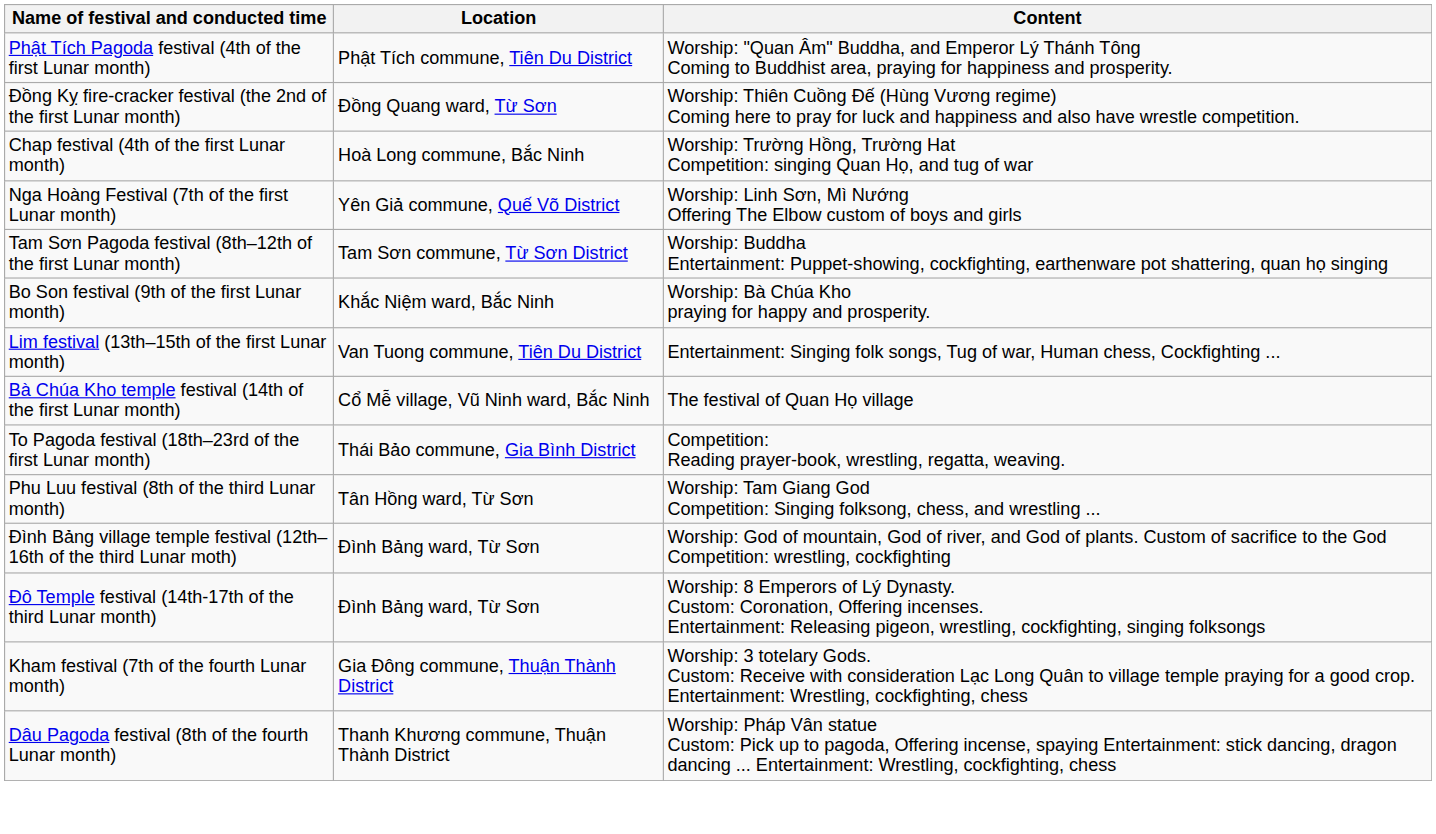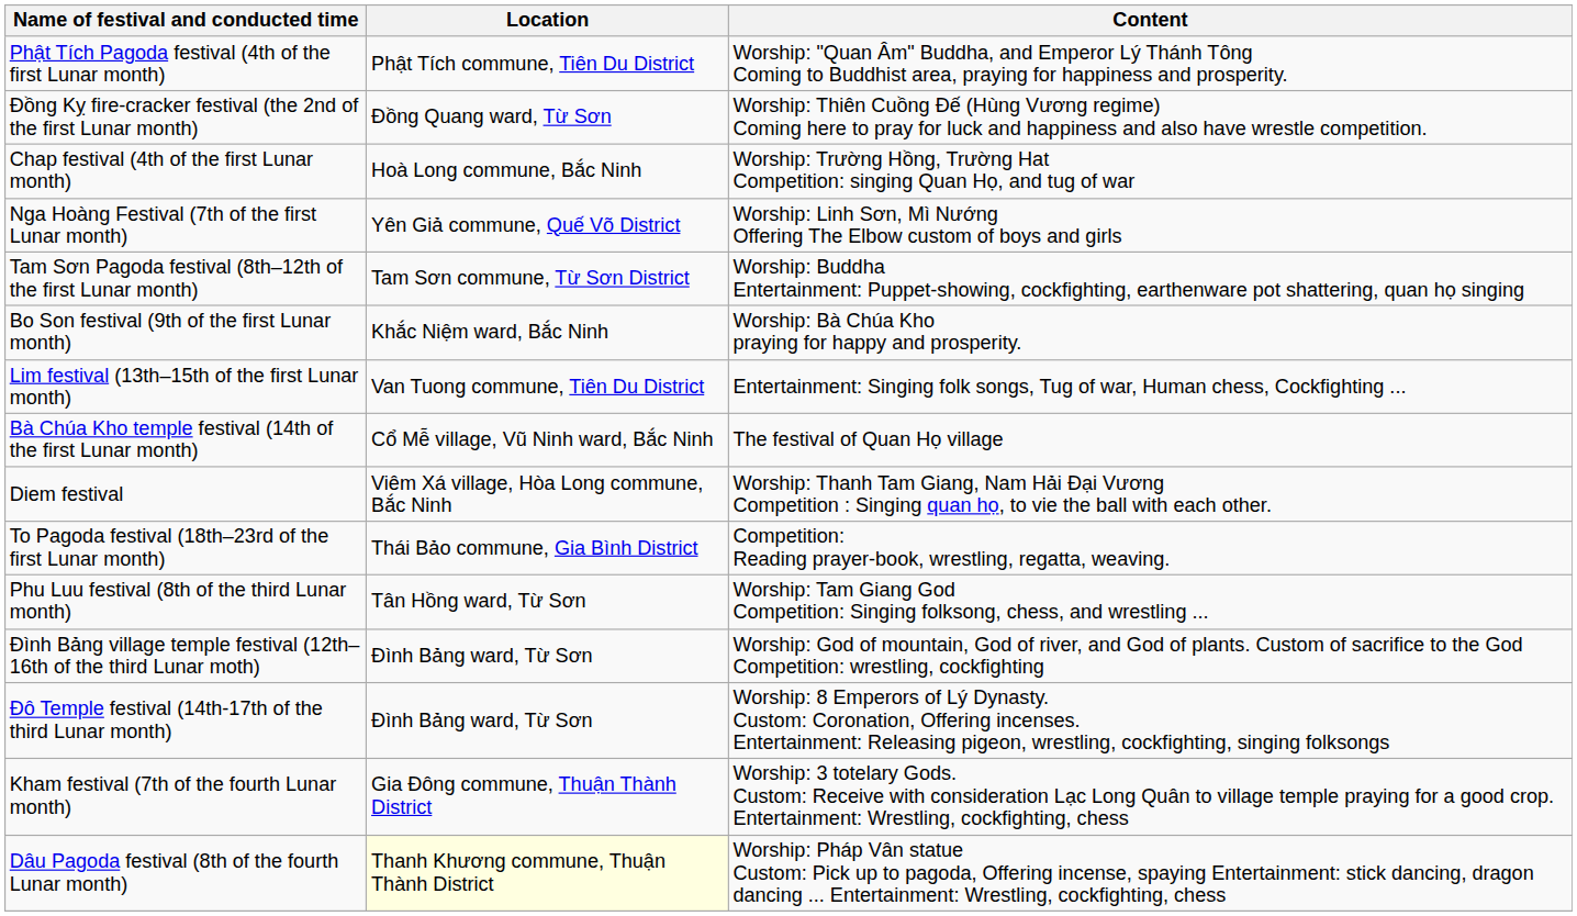+ row: Diem festival | Viêm Xá village, Hòa Long commune, Bắc Ninh | Worship: Thanh Tam Giang, Nam Hải Đại Vương Competition : Singing quan họ, to vie the ball with each other.
Dâu Pagoda festival (8th of the fourth Lunar month) | Location: no background -> lightyellow background
